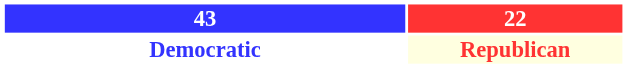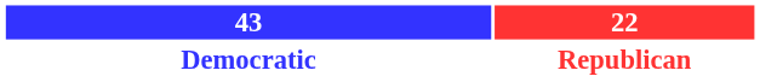Democratic | column 2: lightyellow background -> no background
